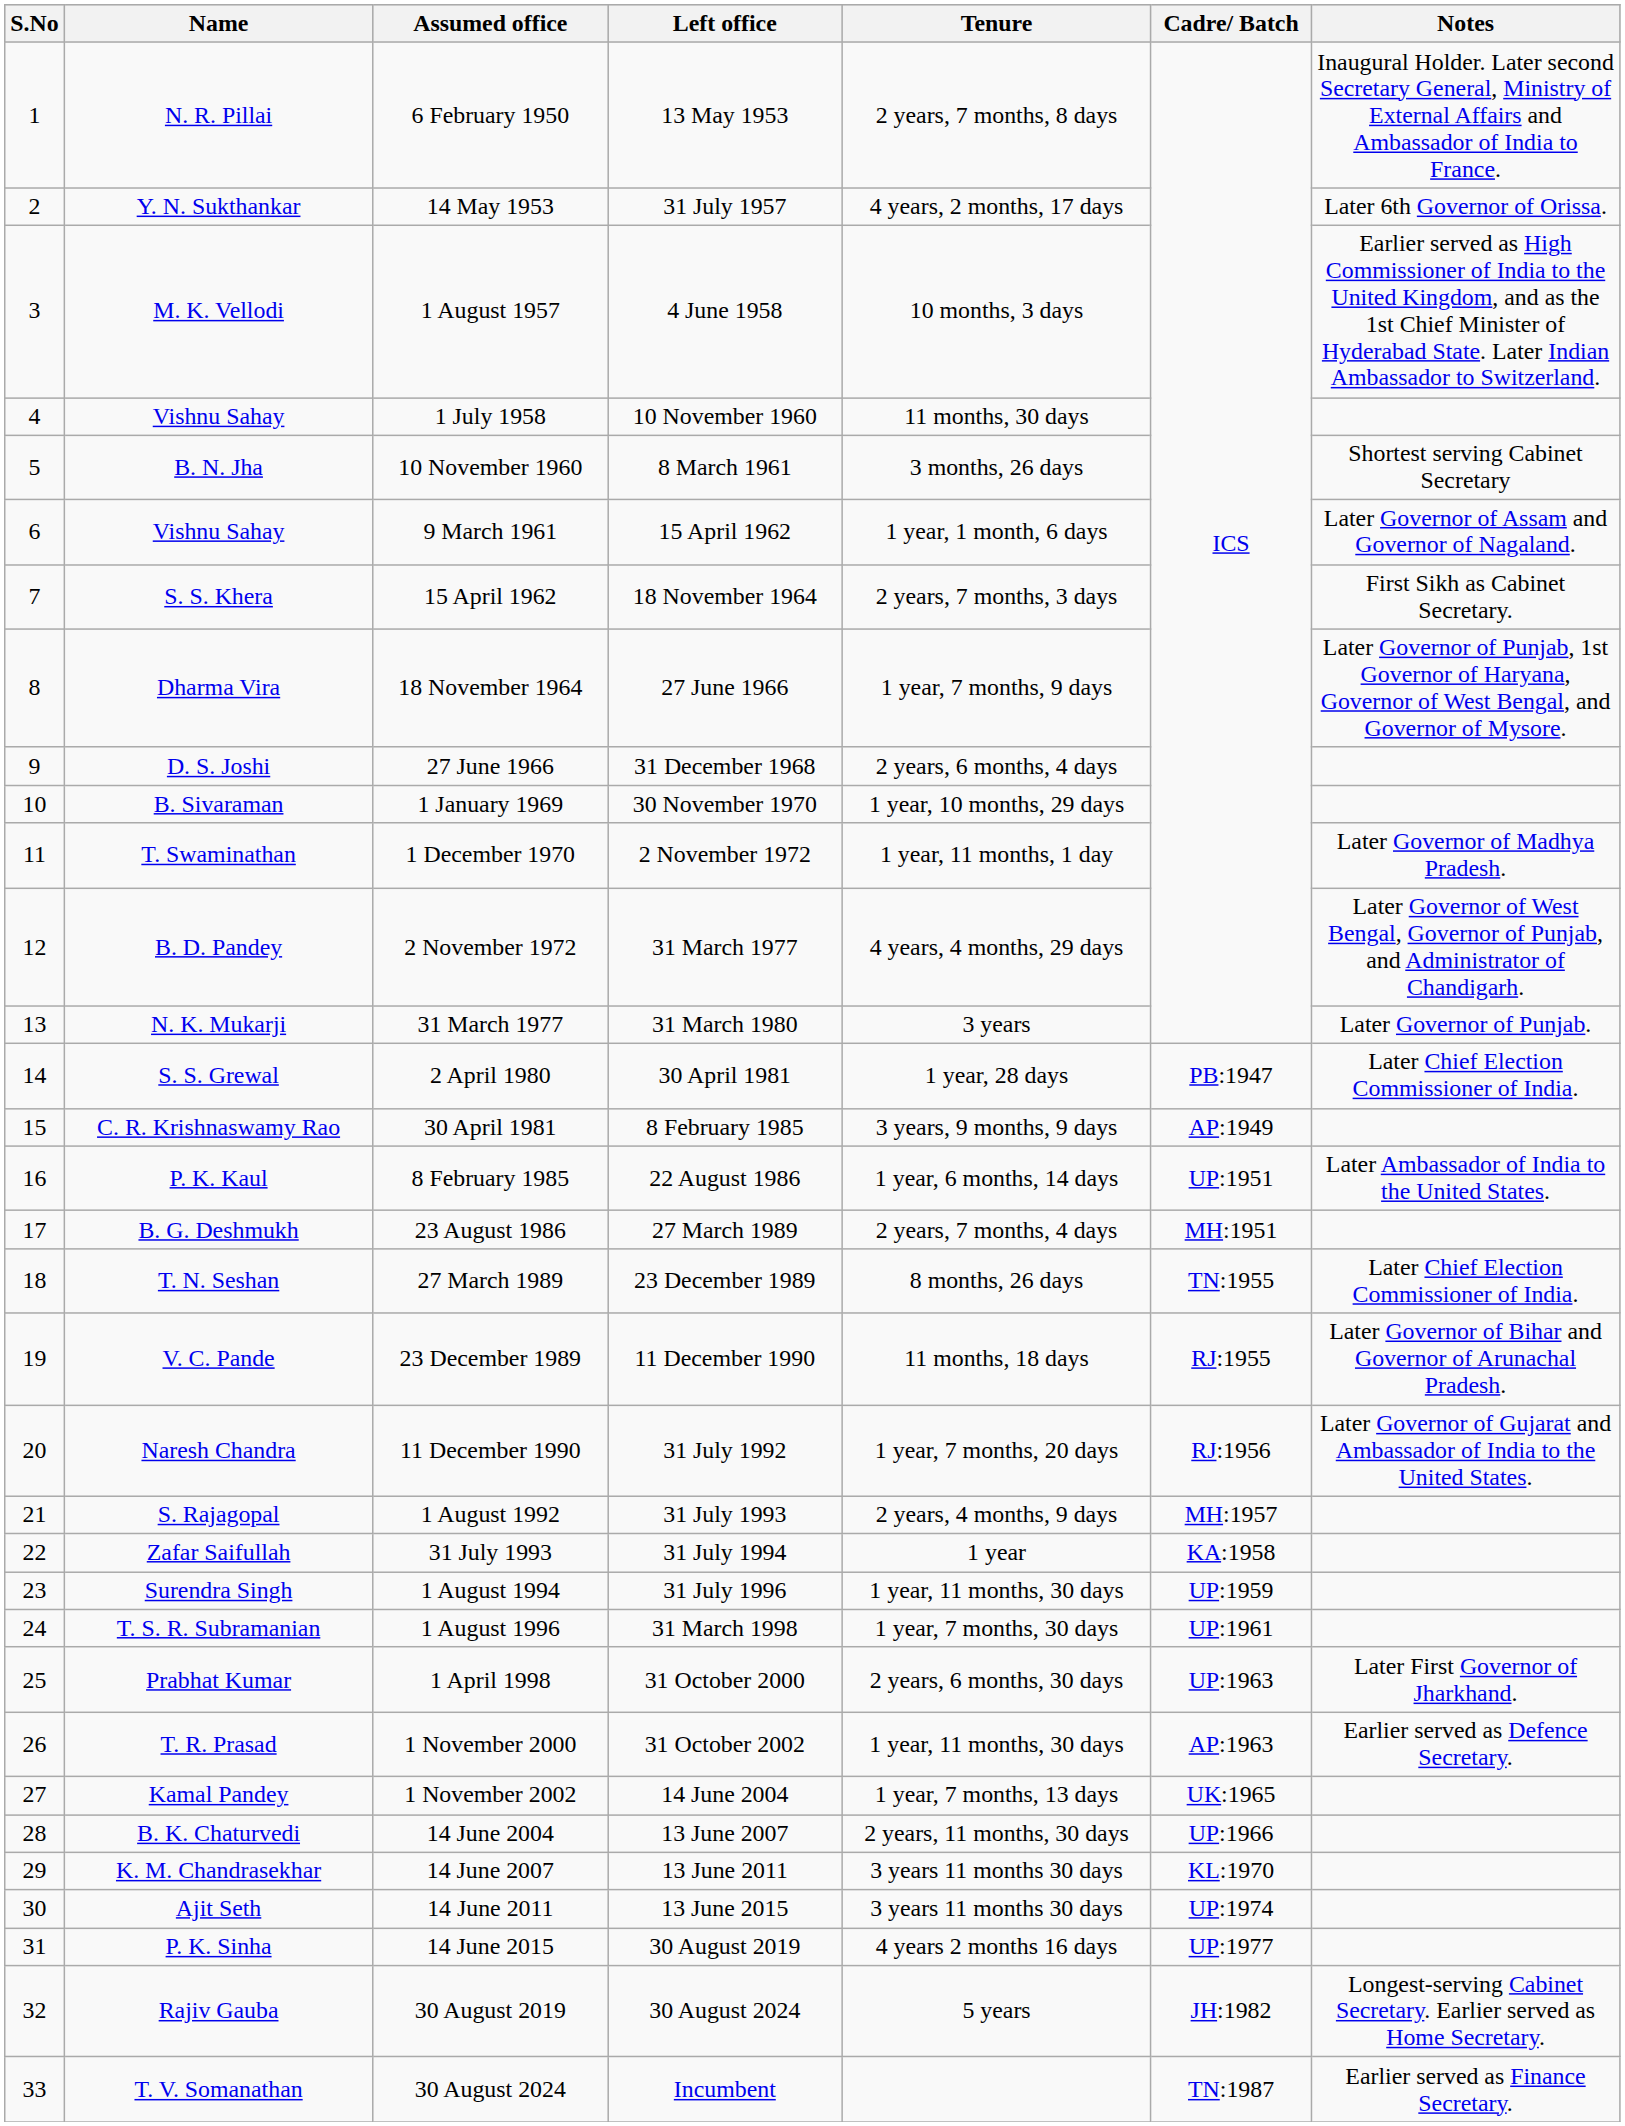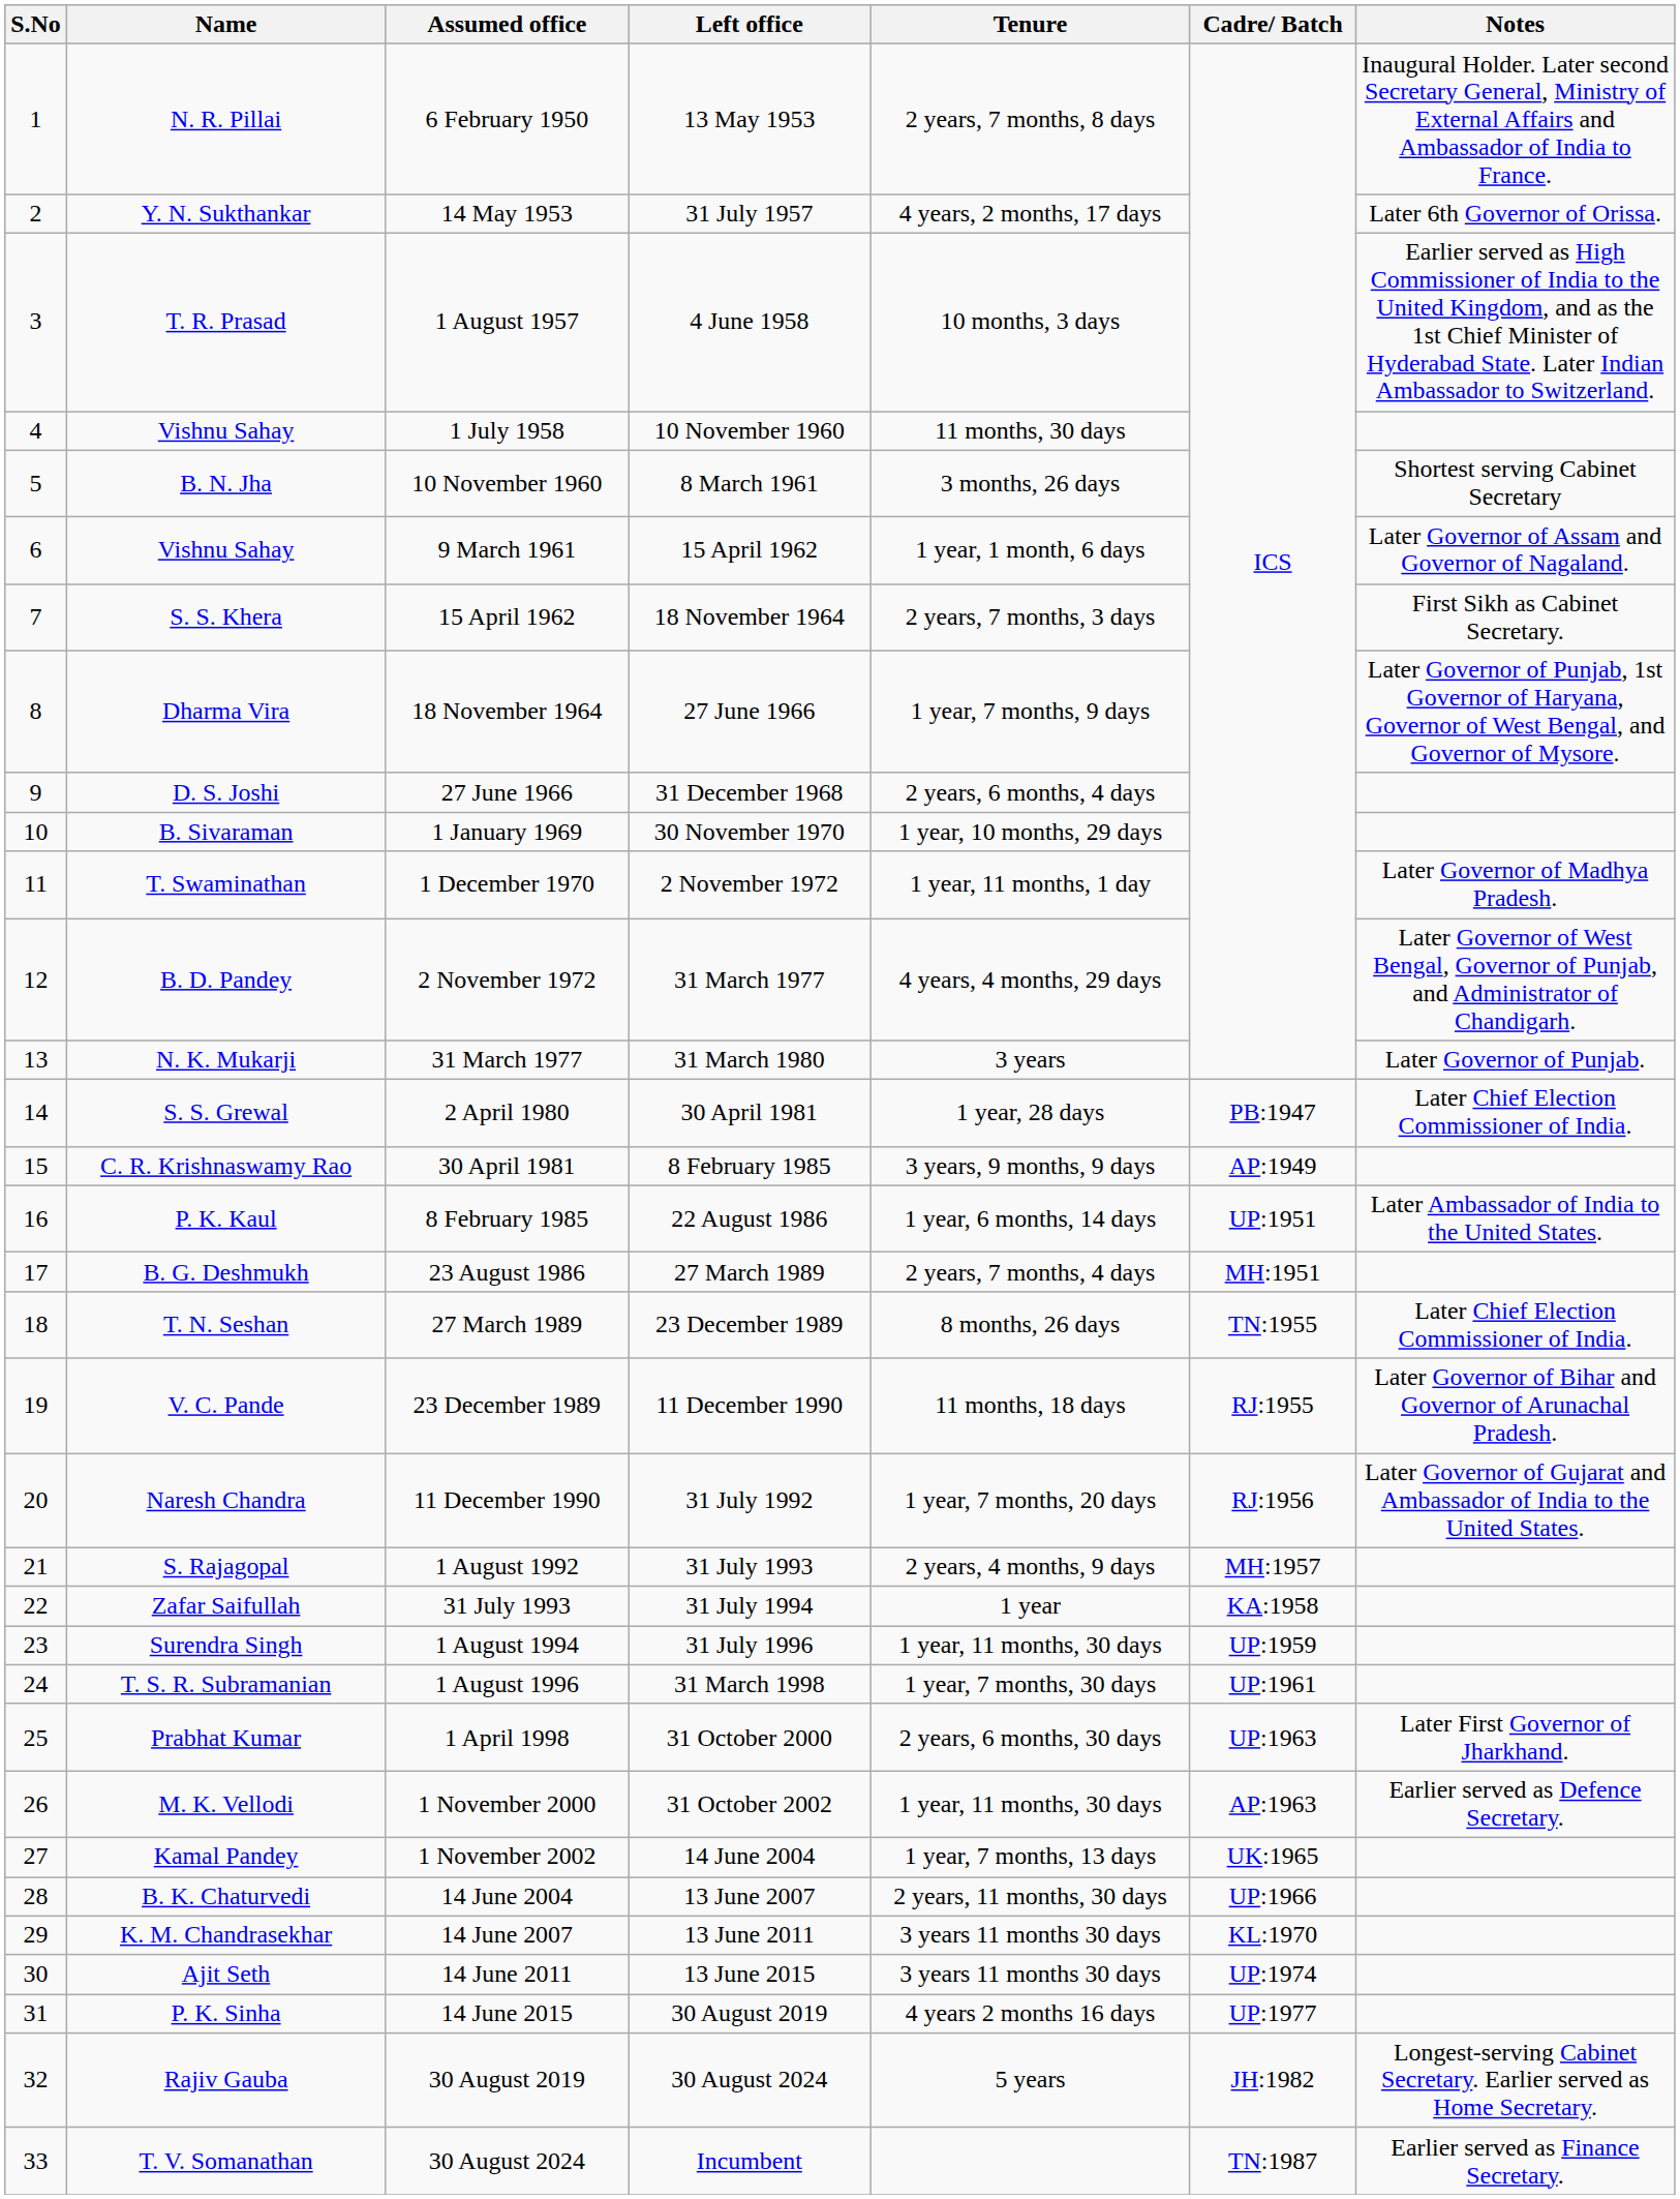1 August 1957 | Name: M. K. Vellodi -> T. R. Prasad
1 November 2000 | Name: T. R. Prasad -> M. K. Vellodi
